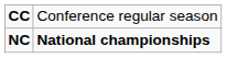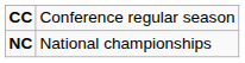NC | column 2: bold -> normal
